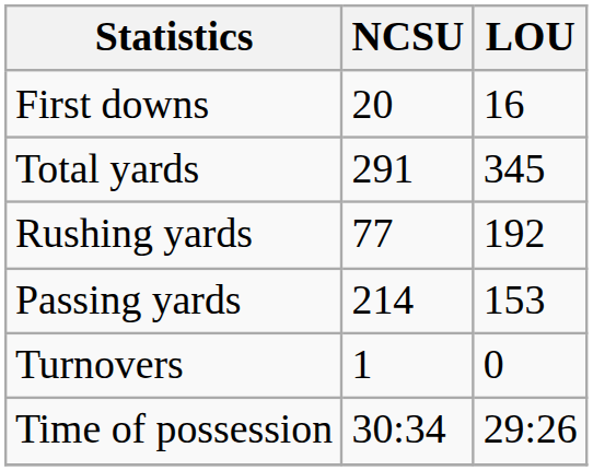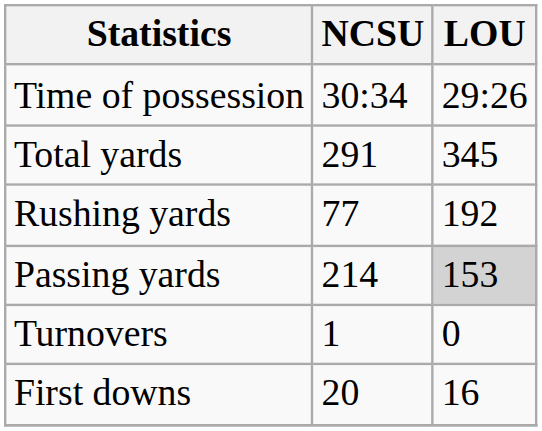rows swapped: First downs <-> Time of possession
Passing yards | LOU: no background -> lightgrey background
